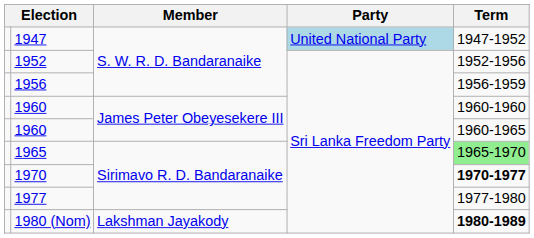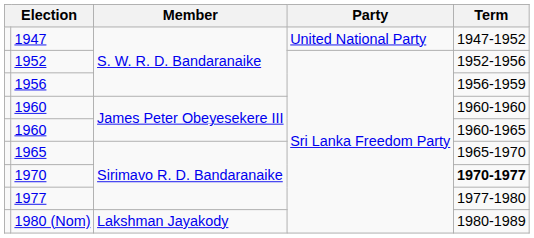1947 | Party: lightblue background -> no background
1965 | Term: lightgreen background -> no background
1980 (Nom) | Term: bold -> normal
